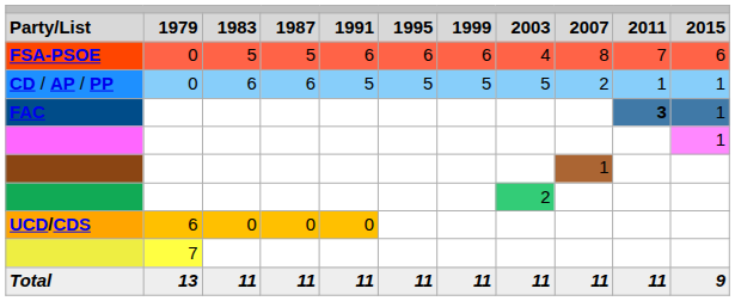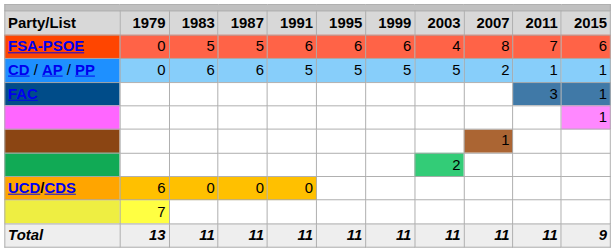FAC | column 10: bold -> normal
